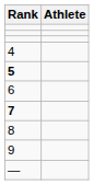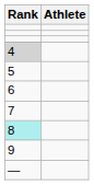row 5 | Rank: no background -> lightgrey background
row 6 | Rank: bold -> normal
row 8 | Rank: bold -> normal
row 9 | Rank: no background -> paleturquoise background
